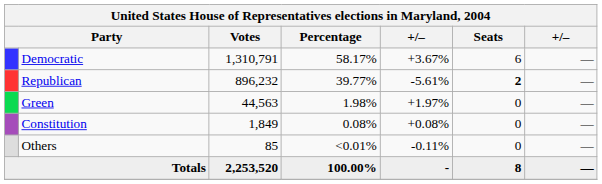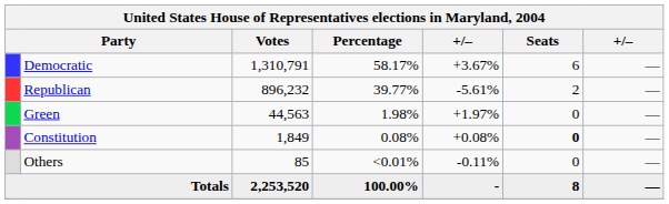Republican | Seats: bold -> normal
Constitution | Seats: normal -> bold
